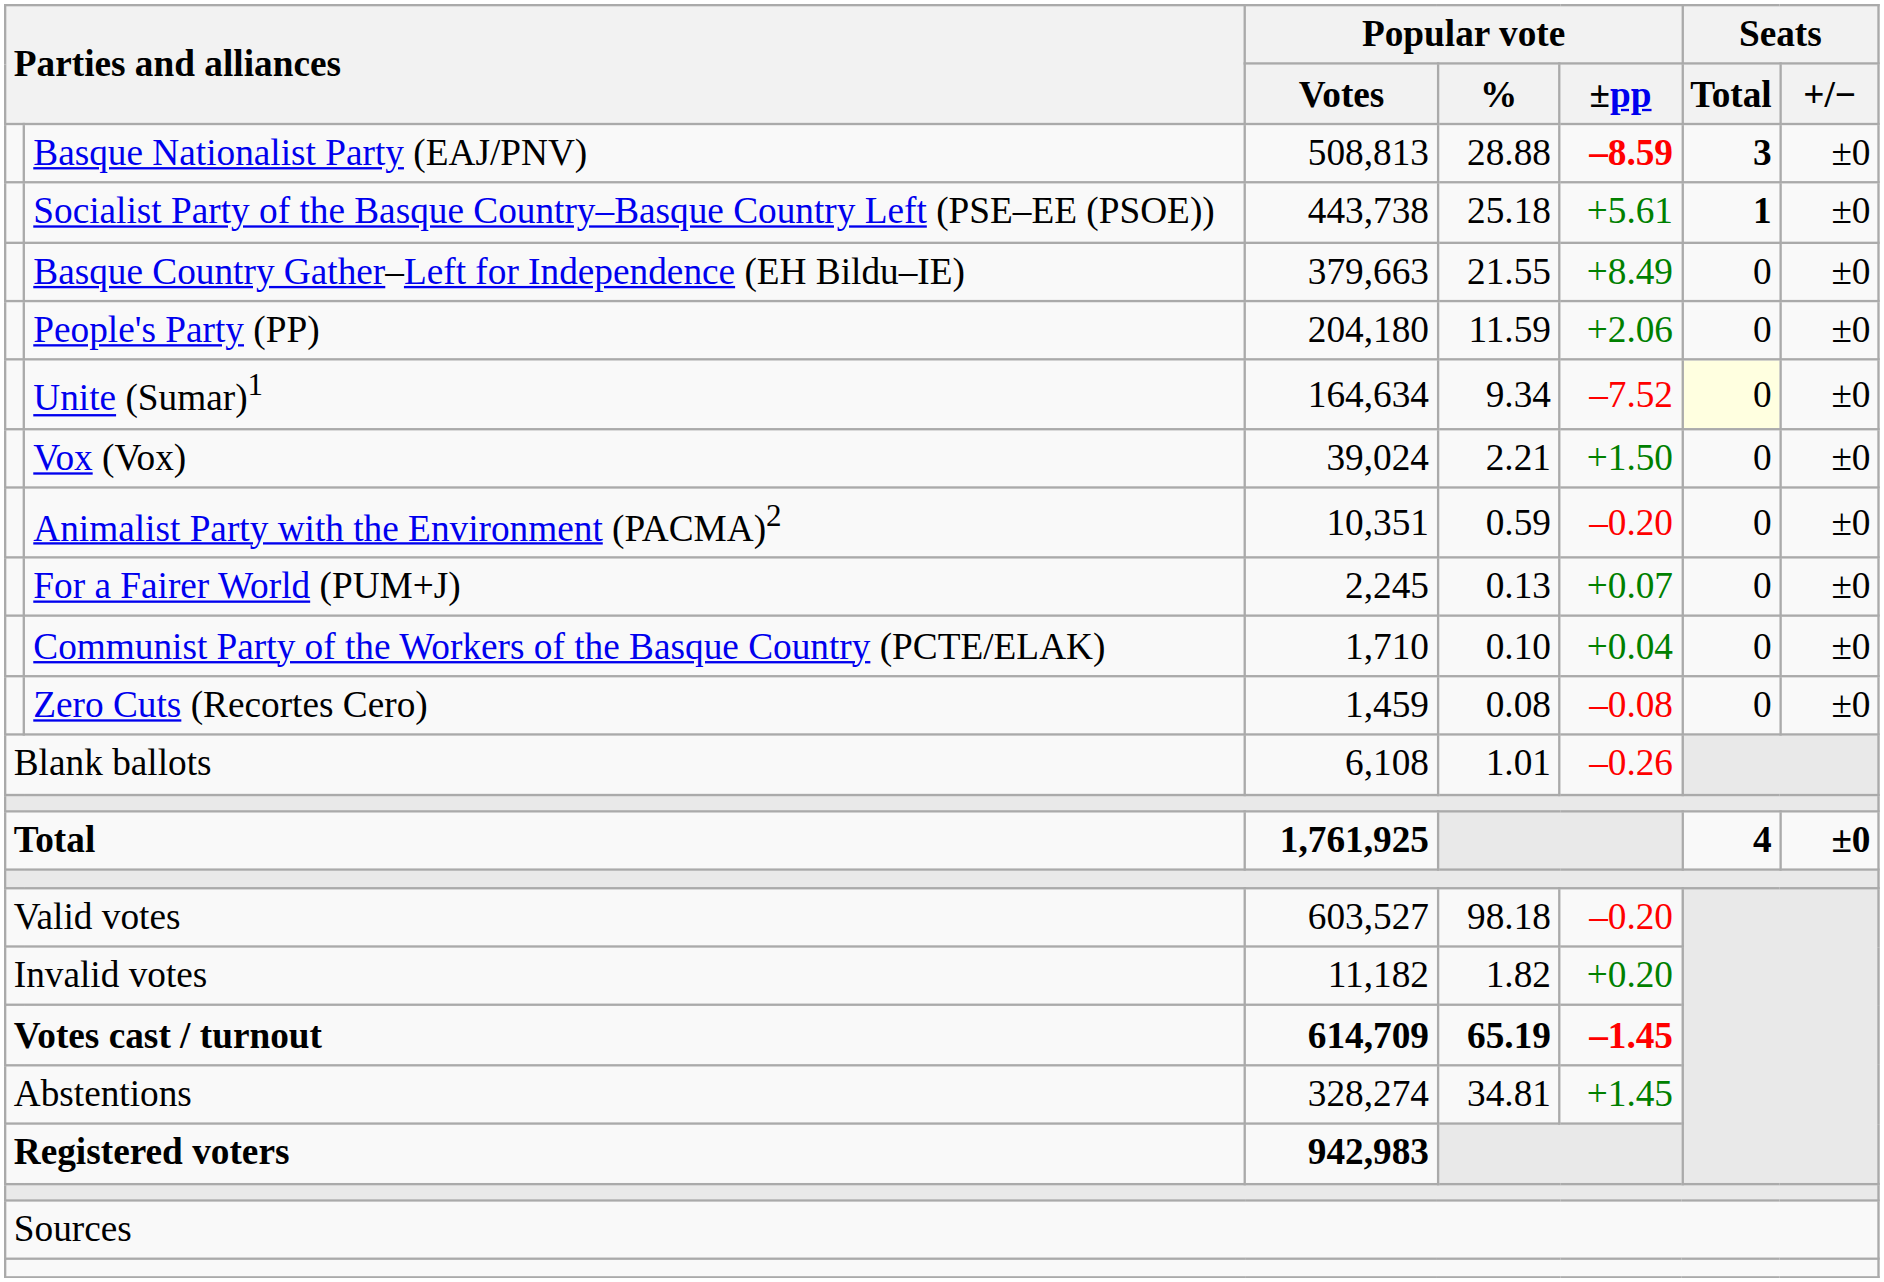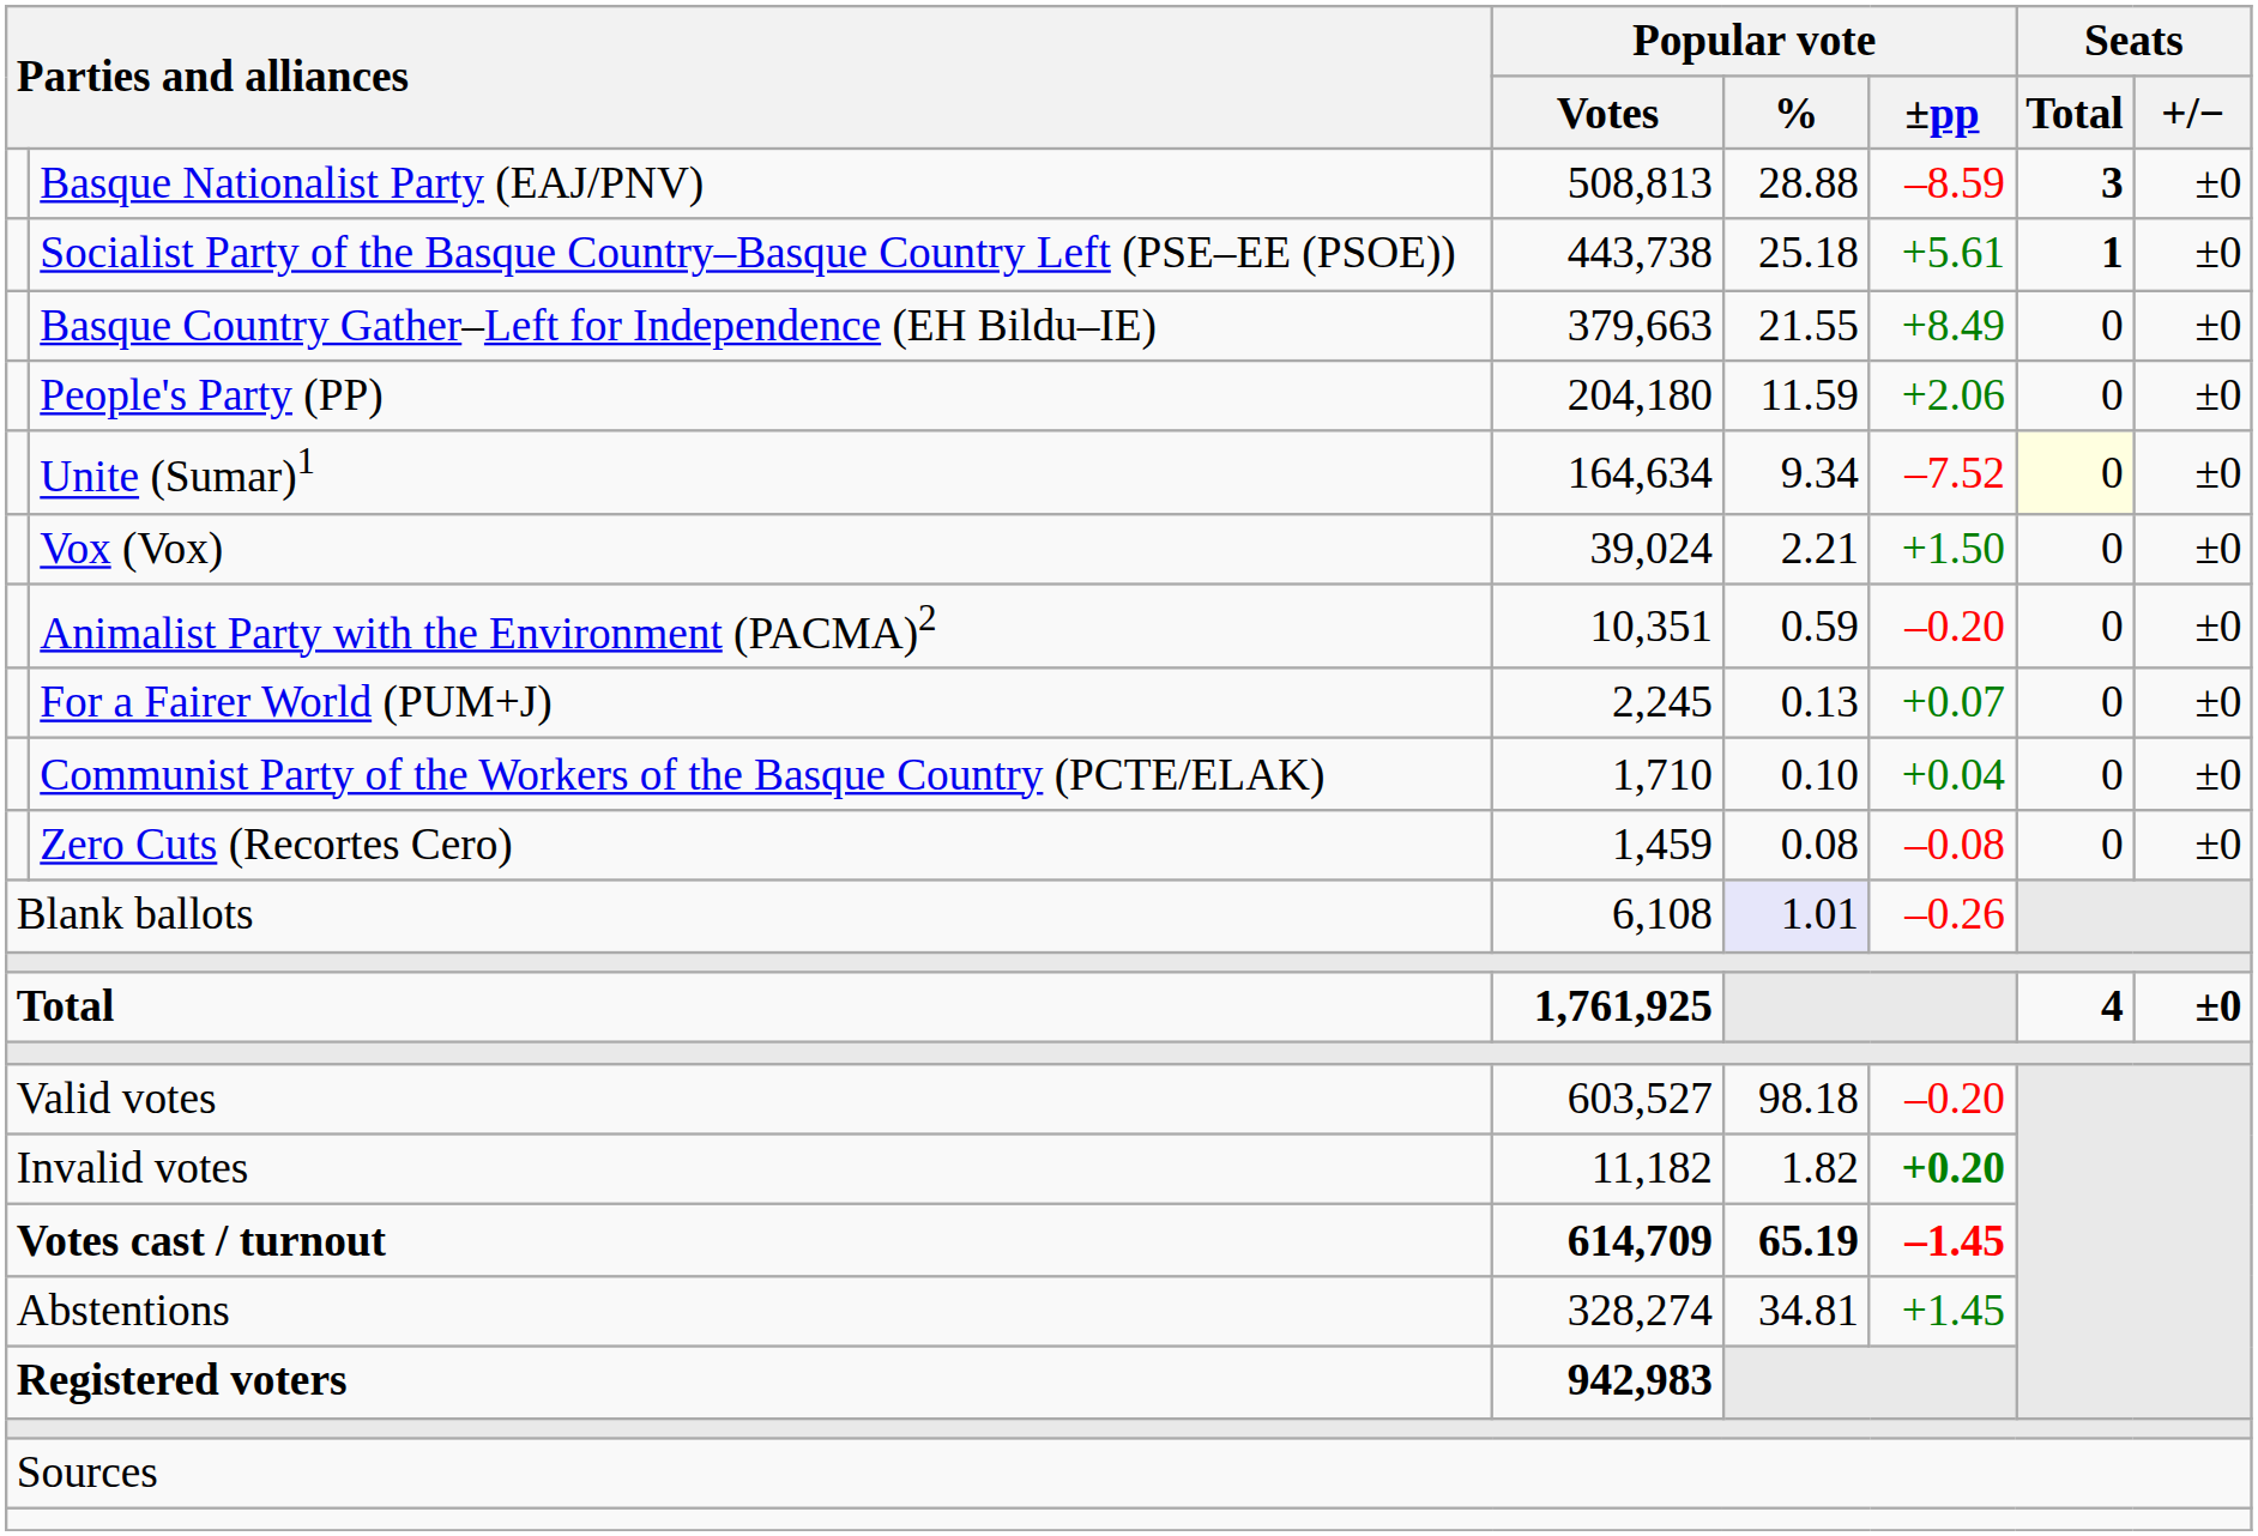Basque Nationalist Party (EAJ/PNV) | Popular vote / ±pp: bold -> normal
Blank ballots | Popular vote / %: no background -> lavender background
Invalid votes | Popular vote / ±pp: normal -> bold
